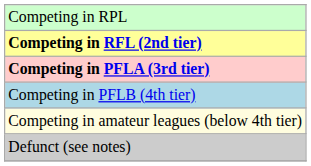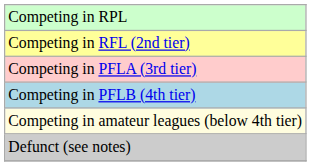row 2 | column 1: bold -> normal
row 3 | column 1: bold -> normal
